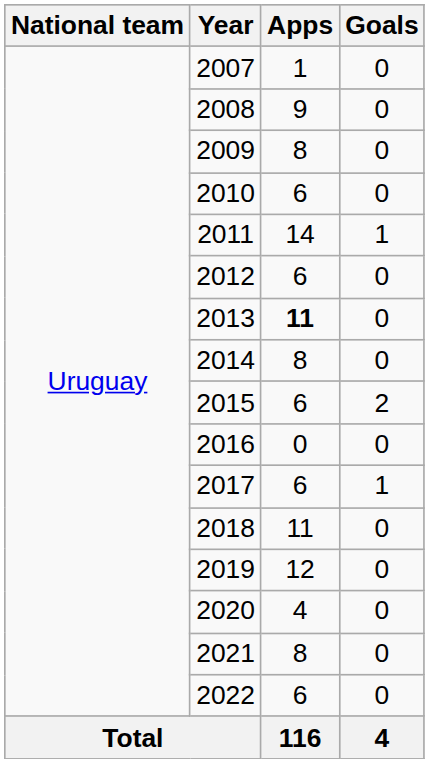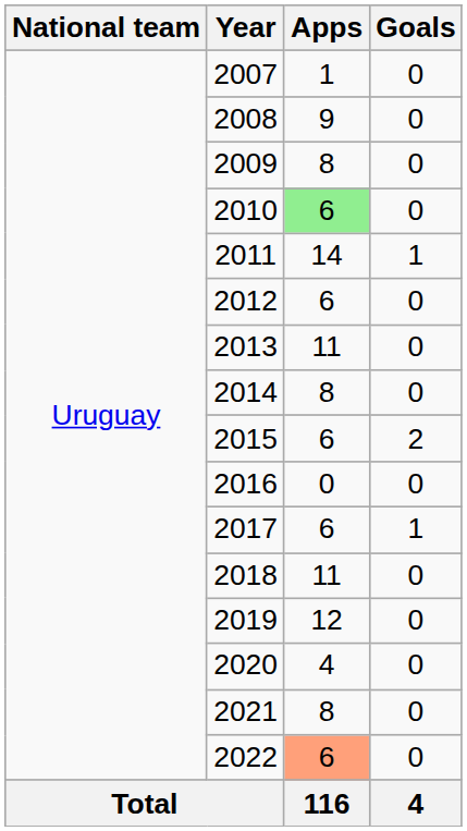2010 | Apps: no background -> lightgreen background
2013 | Apps: bold -> normal
2022 | Apps: no background -> lightsalmon background
